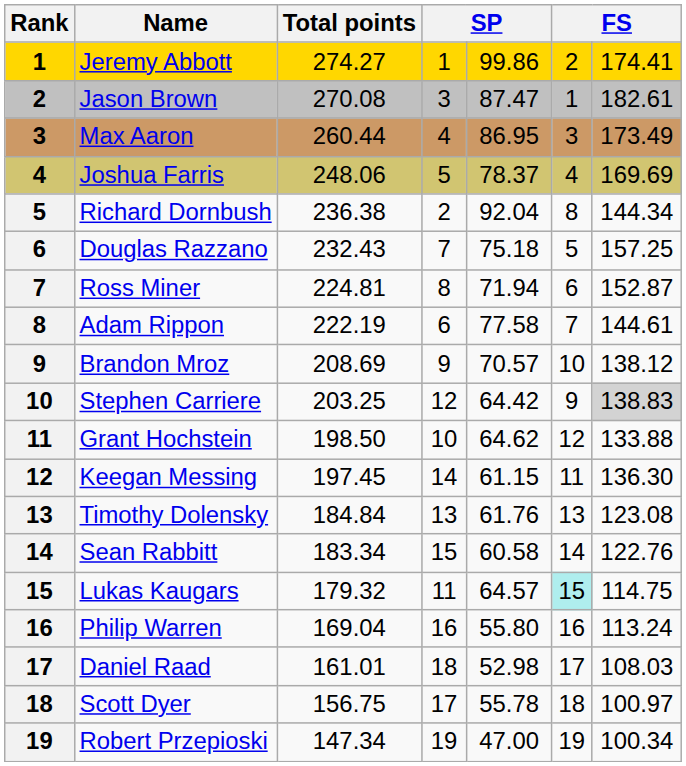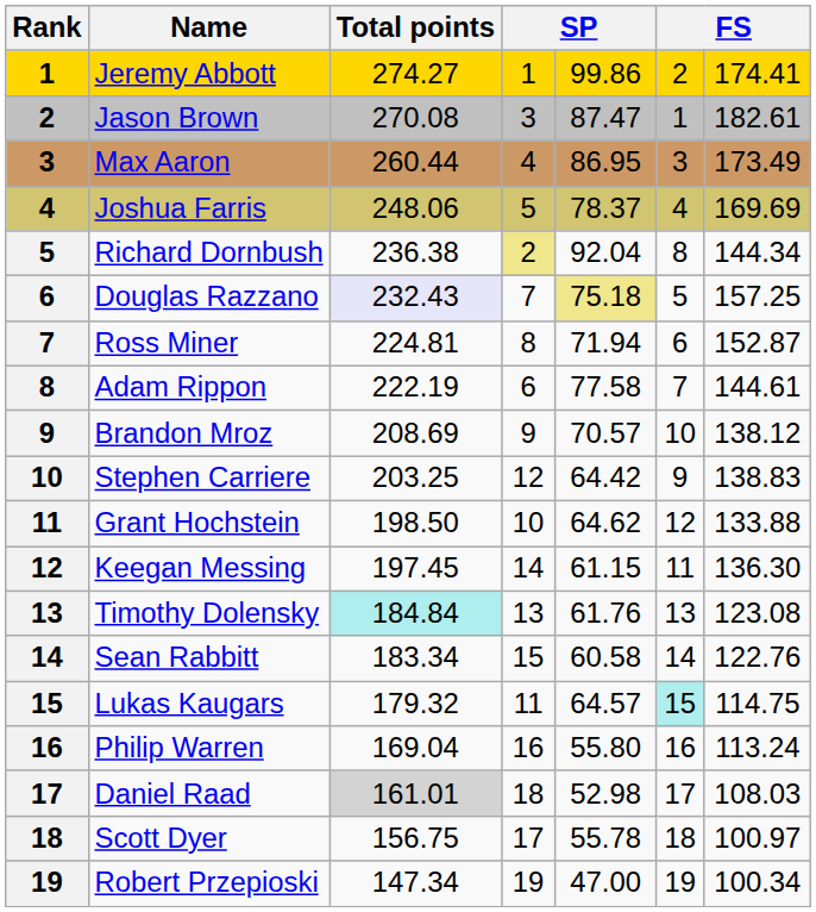Richard Dornbush | column 4: no background -> khaki background
Douglas Razzano | Total points: no background -> lavender background
Douglas Razzano | column 5: no background -> khaki background
Stephen Carriere | column 7: lightgrey background -> no background
Timothy Dolensky | Total points: no background -> paleturquoise background
Daniel Raad | Total points: no background -> lightgrey background
